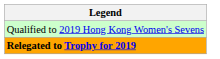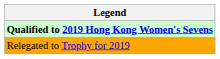Qualified to 2019 Hong Kong Women's Sevens | column 1: normal -> bold
Relegated to Trophy for 2019 | column 1: bold -> normal
